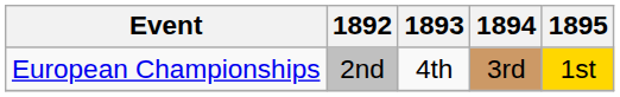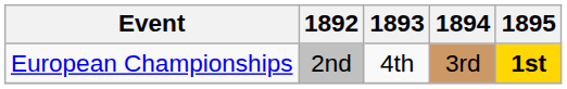European Championships | 1895: normal -> bold
